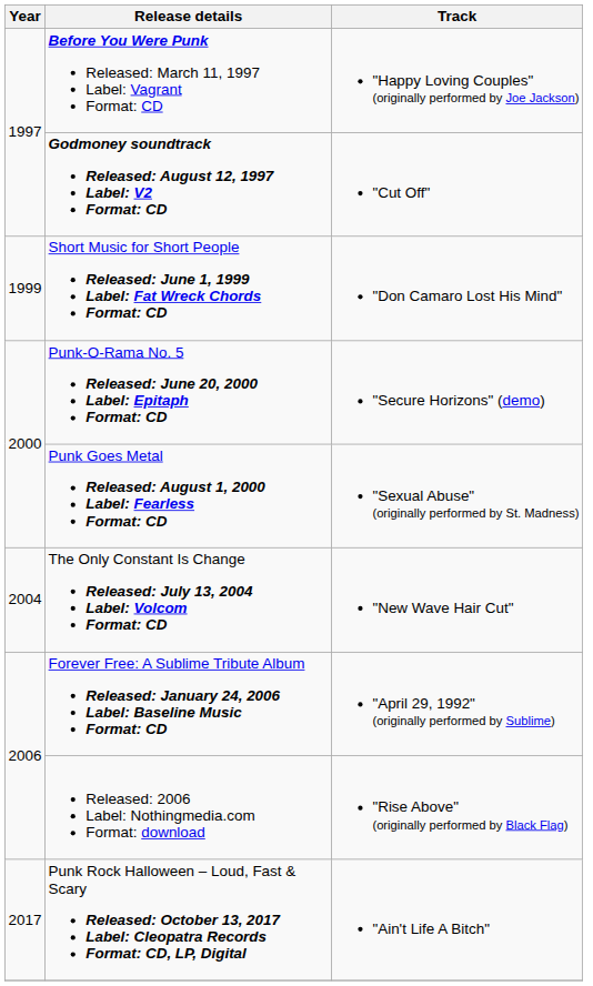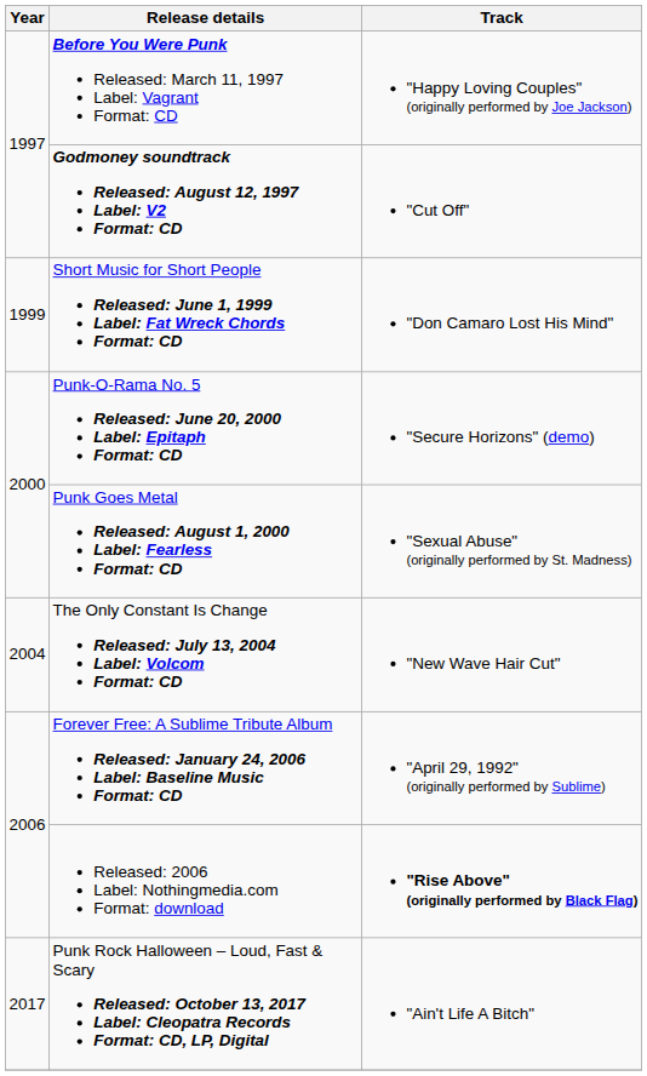Released: 2006 Label: Nothingmedia.com Format: download | Track: normal -> bold
